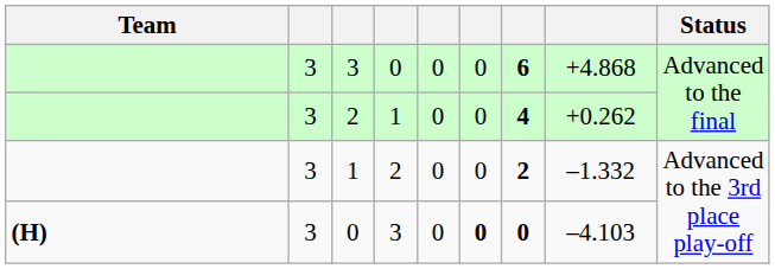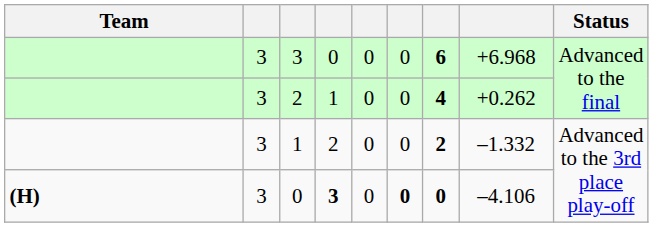row 2 | column 8: +4.868 -> +6.968
row 5 | column 4: normal -> bold
row 5 | column 8: –4.103 -> –4.106
